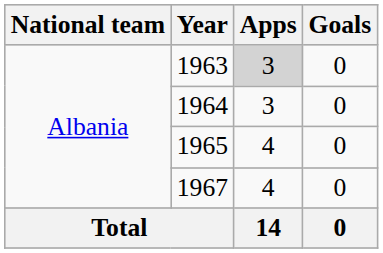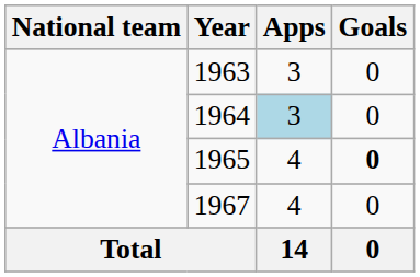1963 | Apps: lightgrey background -> no background
1964 | Apps: no background -> lightblue background
1965 | Goals: normal -> bold
